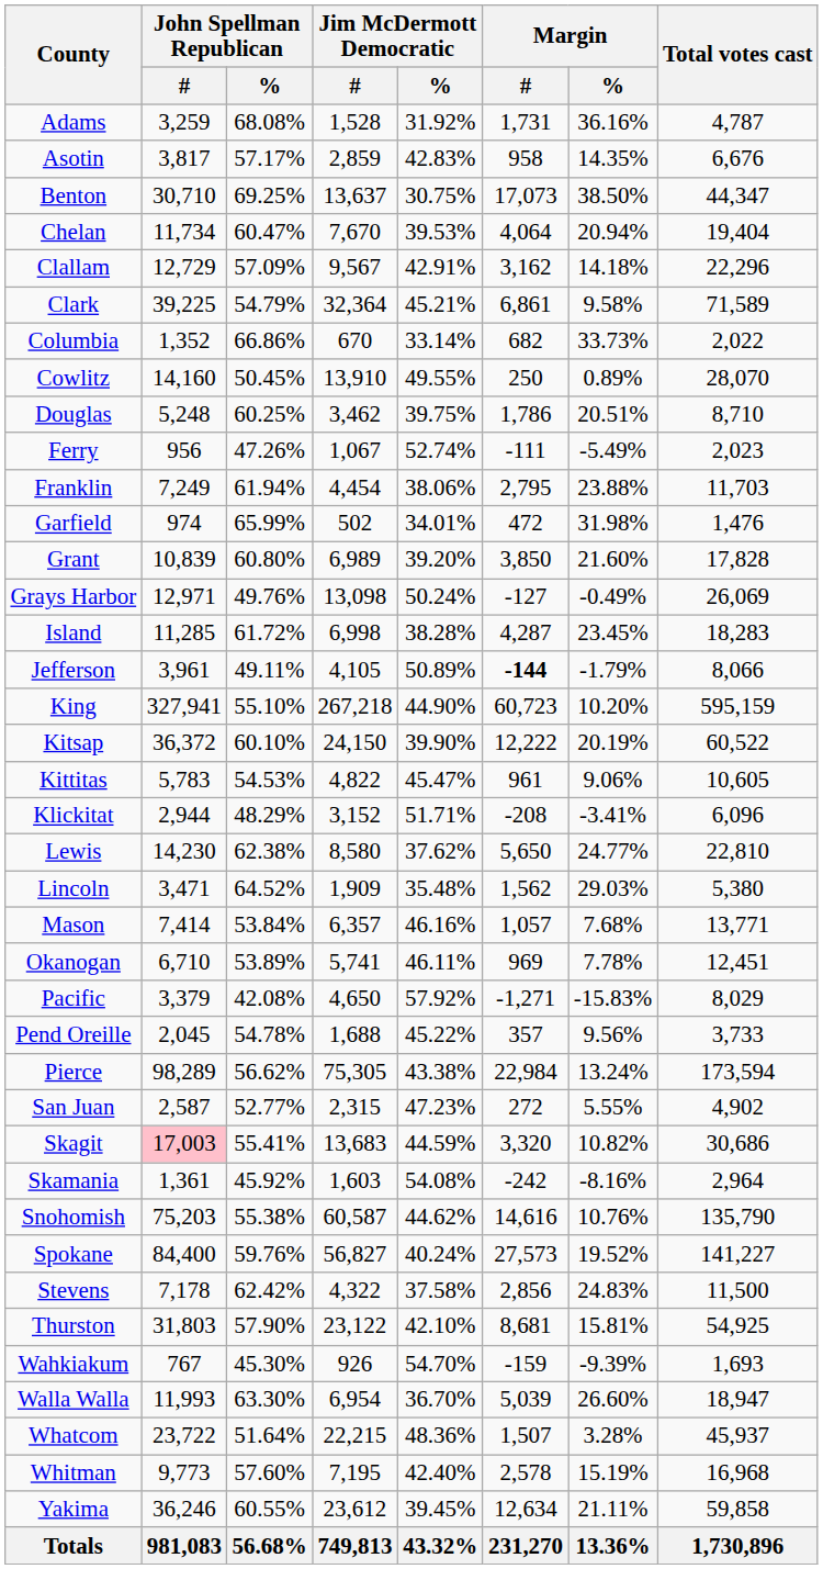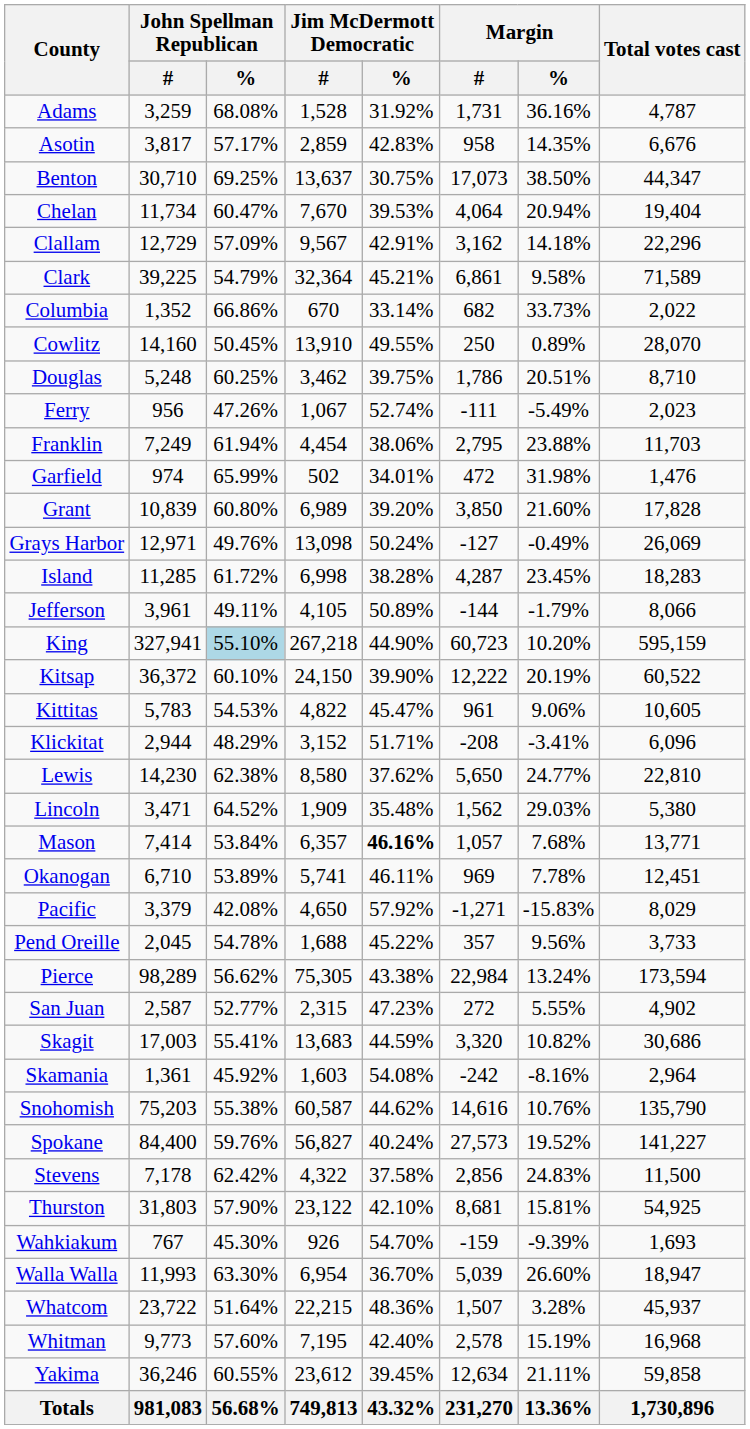Jefferson | Margin / #: bold -> normal
King | John Spellman Republican / %: no background -> lightblue background
Mason | Jim McDermott Democratic / %: normal -> bold
Skagit | John Spellman Republican / #: pink background -> no background
